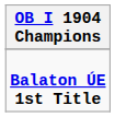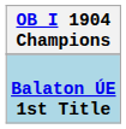row 2 | column 1: no background -> lightblue background
